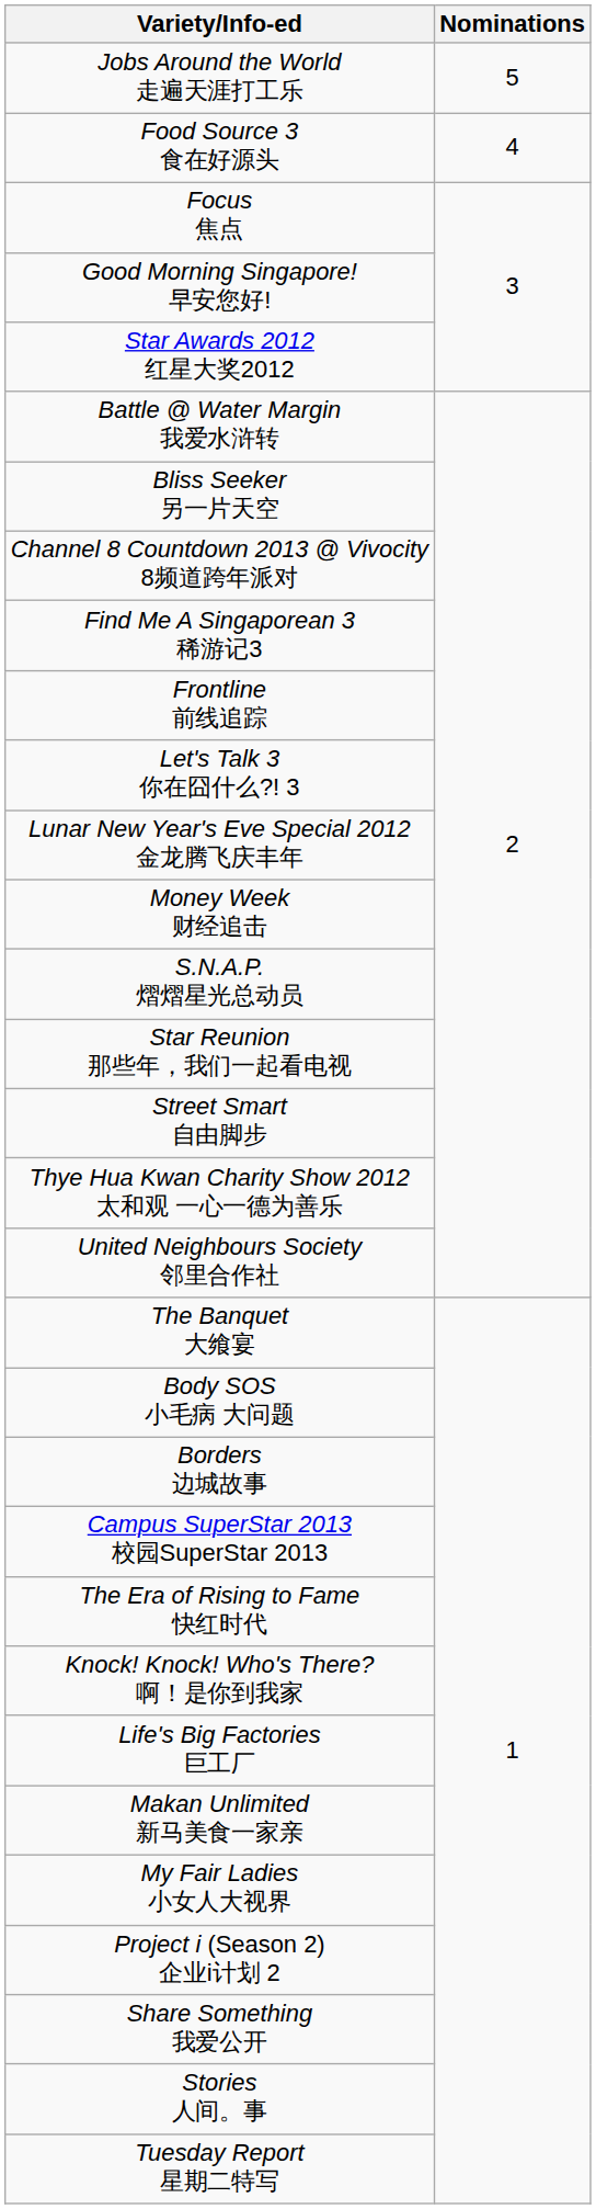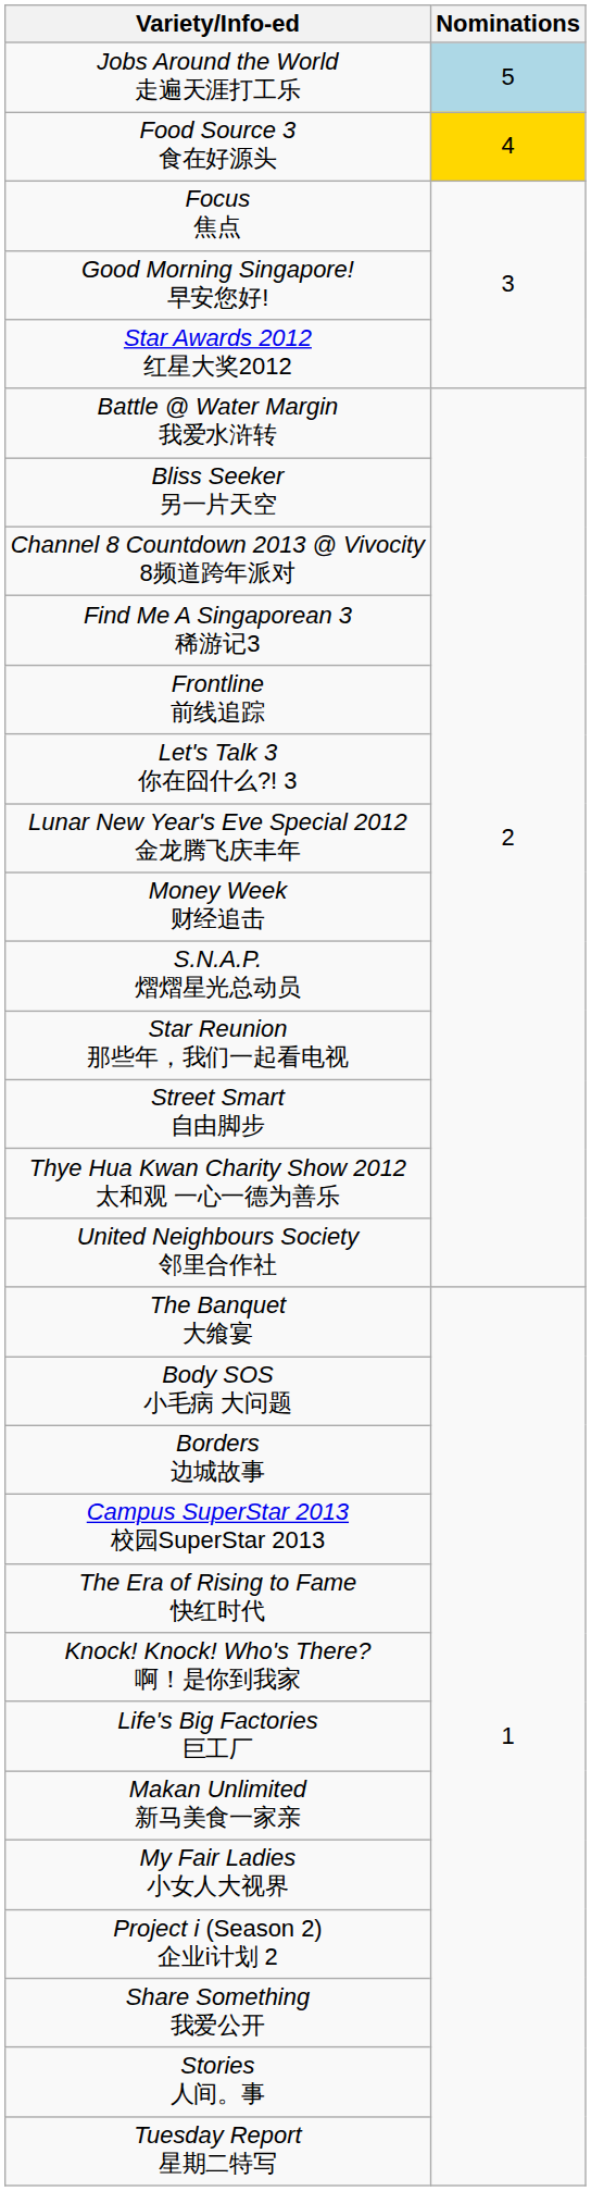Jobs Around the World 走遍天涯打工乐 | Nominations: no background -> lightblue background
Food Source 3 食在好源头 | Nominations: no background -> gold background
